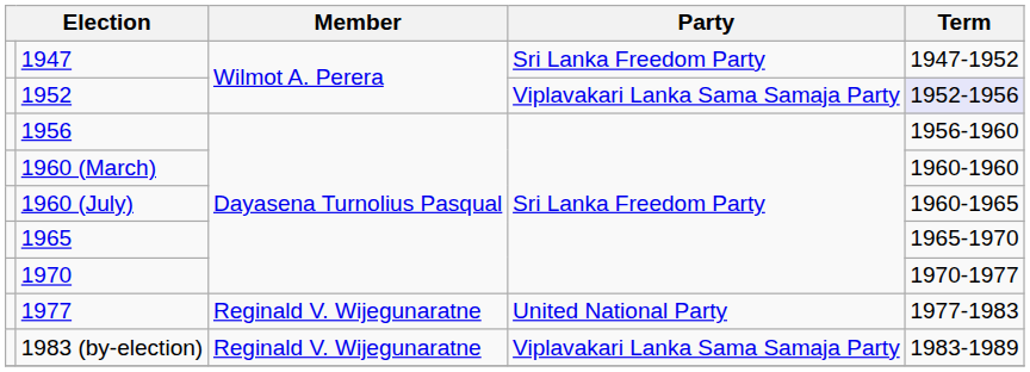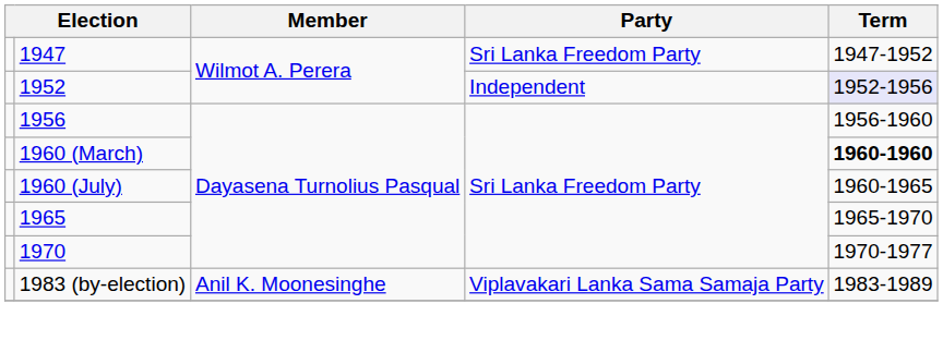1952 | Party: Viplavakari Lanka Sama Samaja Party -> Independent
1960 (March) | Term: normal -> bold
- row: 1977 | Reginald V. Wijegunaratne | United National Party | 1977-1983
1983 (by-election) | Member: Reginald V. Wijegunaratne -> Anil K. Moonesinghe
